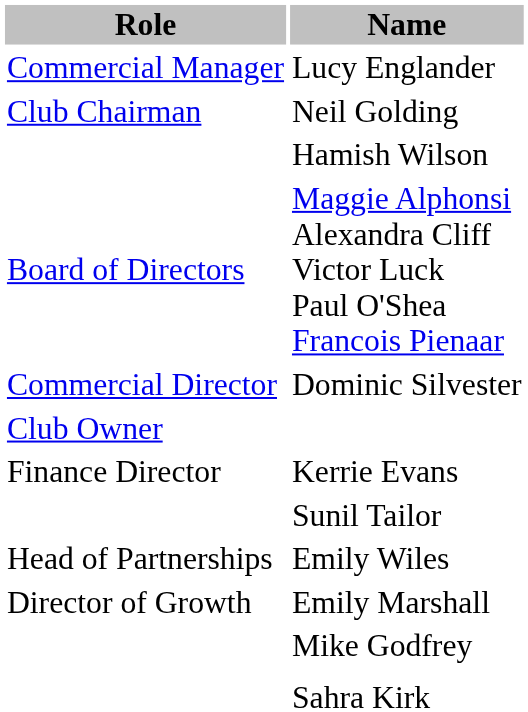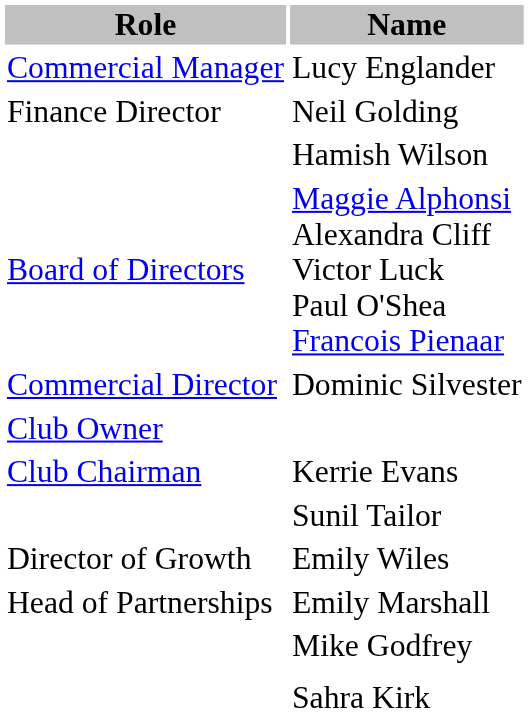row 3 | Role: Club Chairman -> Finance Director
row 8 | Role: Finance Director -> Club Chairman
row 10 | Role: Head of Partnerships -> Director of Growth
row 11 | Role: Director of Growth -> Head of Partnerships
